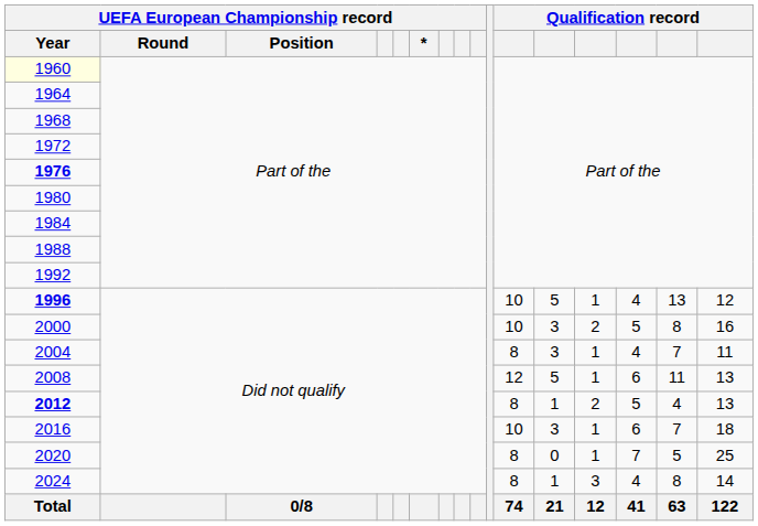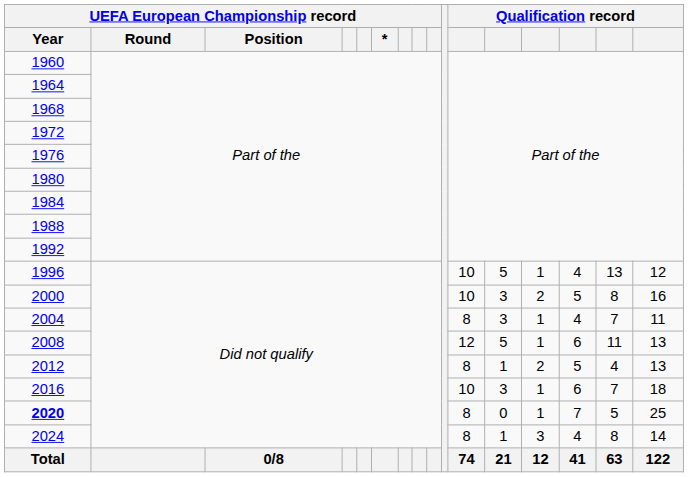1960 | UEFA European Championship record / Year: lightyellow background -> no background
1976 | UEFA European Championship record / Year: bold -> normal
1996 | UEFA European Championship record / Year: bold -> normal
2012 | UEFA European Championship record / Year: bold -> normal
2020 | UEFA European Championship record / Year: normal -> bold
